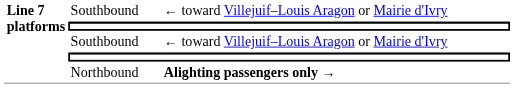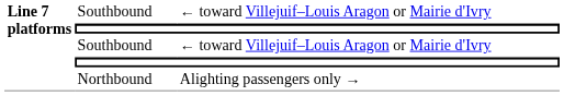Northbound | column 3: bold -> normal
